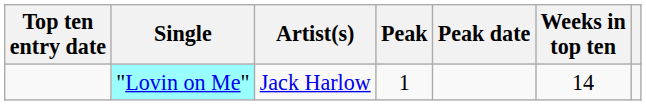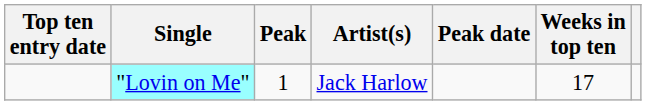columns swapped: Artist(s) <-> Peak
"Lovin on Me" | Weeks in top ten: 14 -> 17
